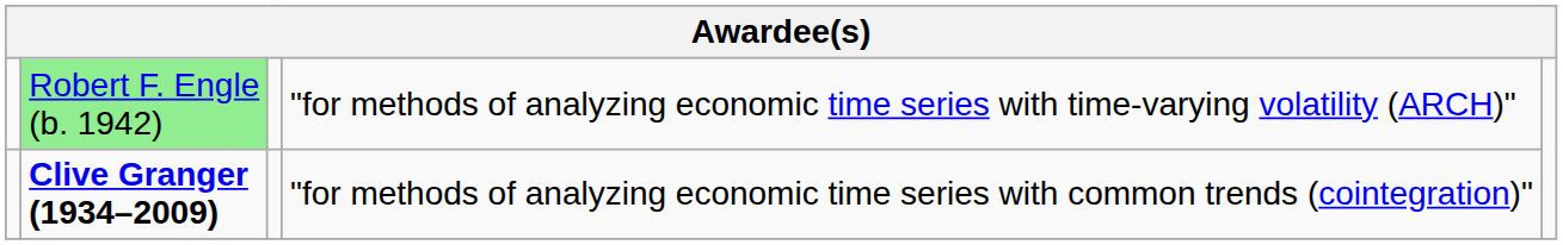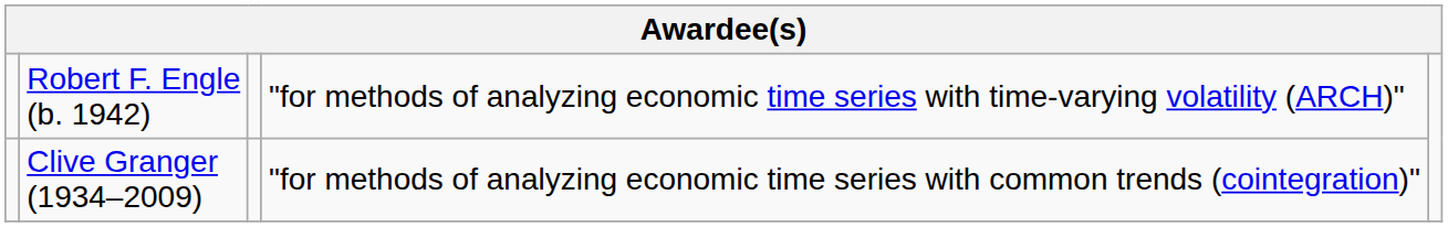Robert F. Engle (b. 1942) | column 2: lightgreen background -> no background
Clive Granger (1934–2009) | column 2: bold -> normal
